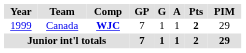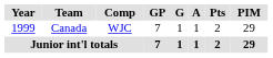Canada | Comp: bold -> normal
Canada | Pts: bold -> normal
